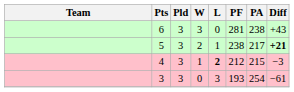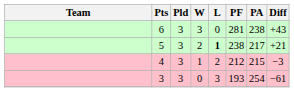5 | L: normal -> bold
5 | Diff: bold -> normal
4 | L: bold -> normal
